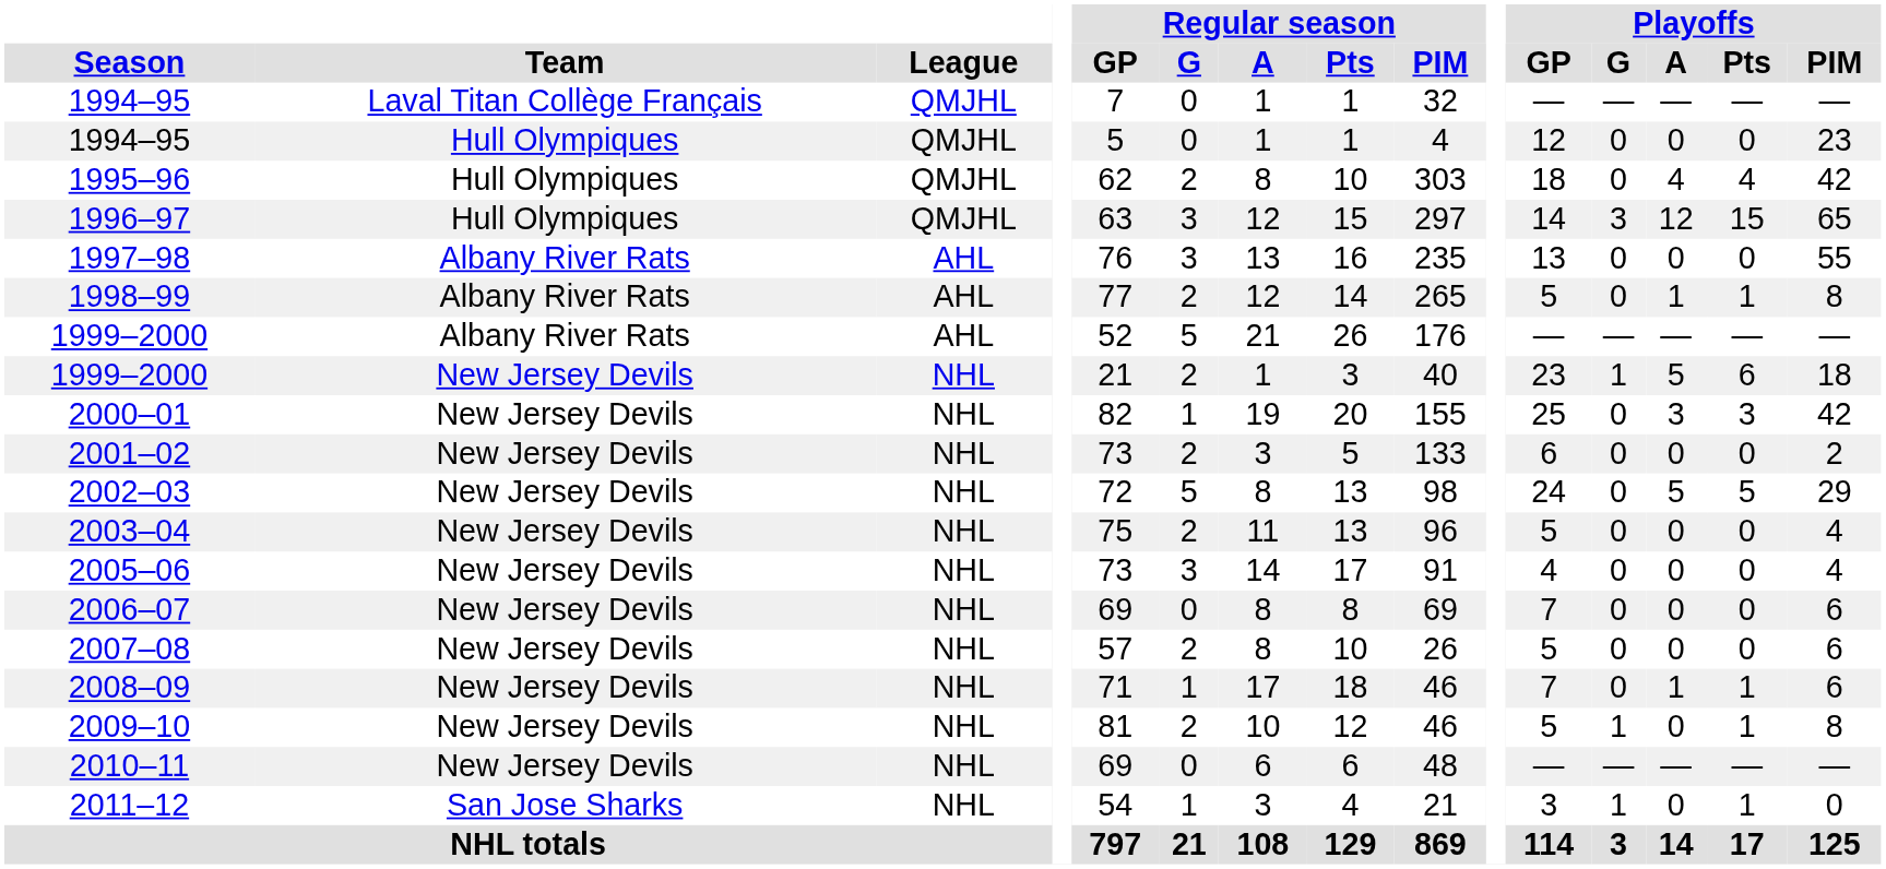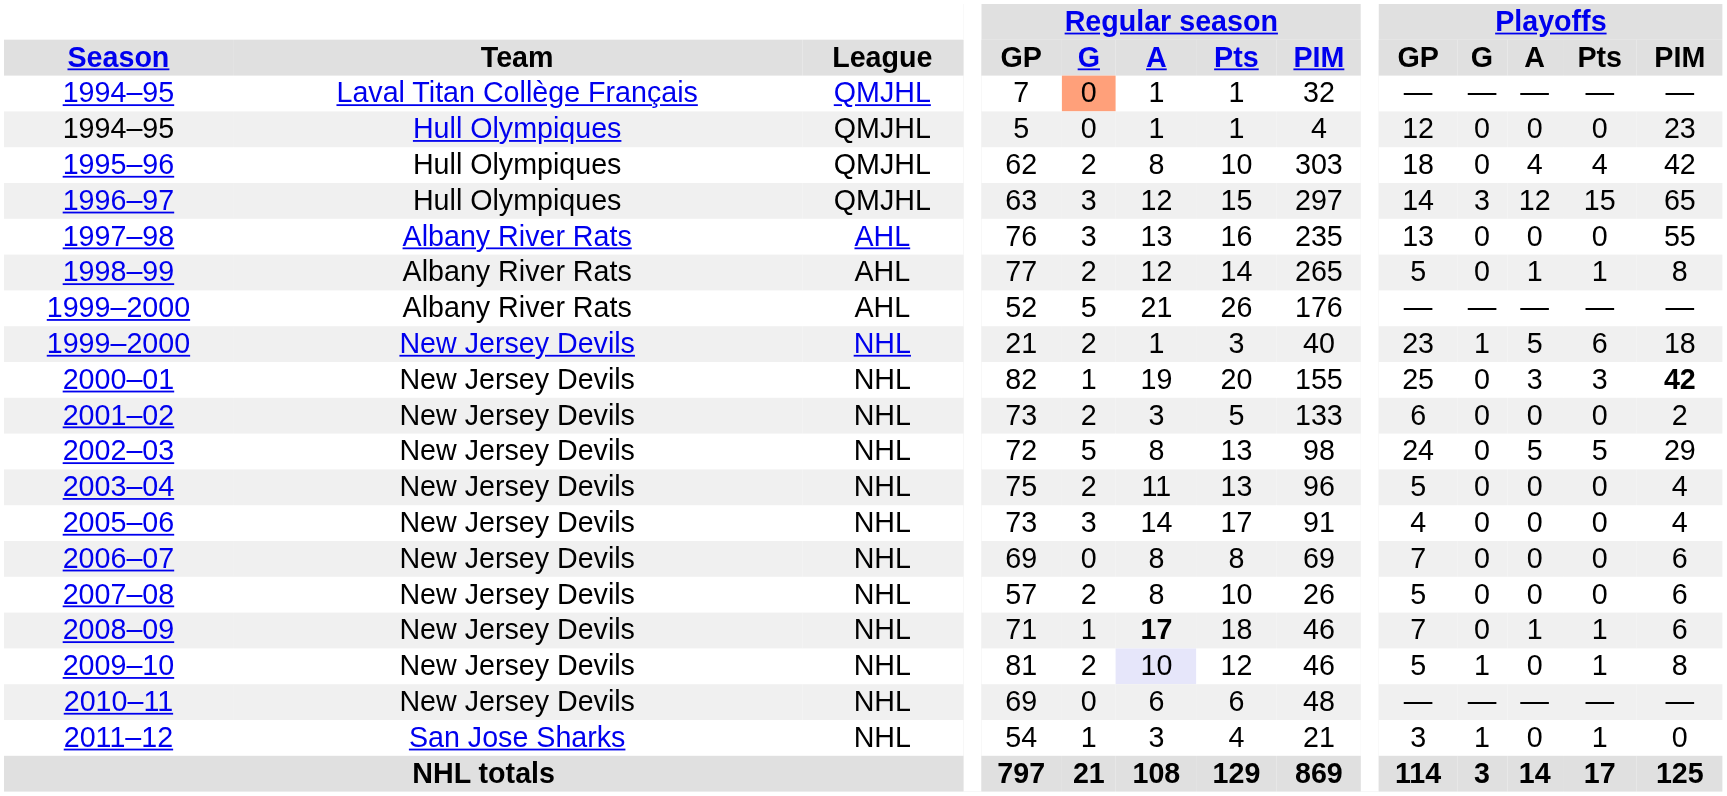1994–95 / Laval Titan Collège Français | Regular season / G: no background -> lightsalmon background
2000–01 | Playoffs / PIM: normal -> bold
2008–09 | Regular season / A: normal -> bold
2009–10 | Regular season / A: no background -> lavender background
